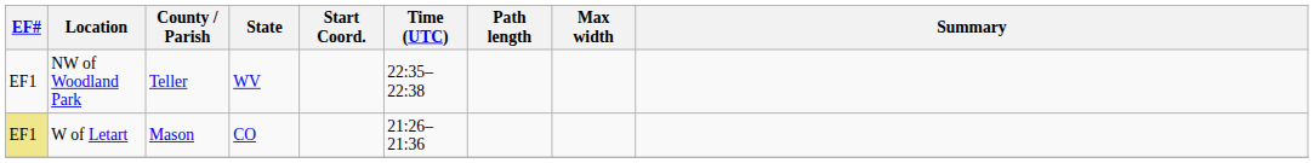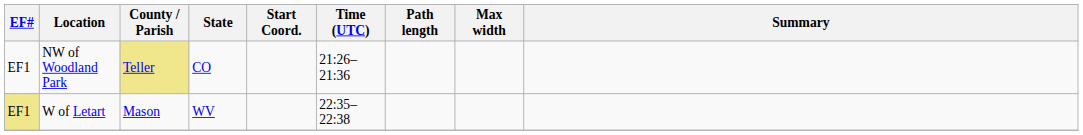NW of Woodland Park | County / Parish: no background -> khaki background
NW of Woodland Park | State: WV -> CO
NW of Woodland Park | Time (UTC): 22:35–22:38 -> 21:26–21:36
W of Letart | State: CO -> WV
W of Letart | Time (UTC): 21:26–21:36 -> 22:35–22:38
